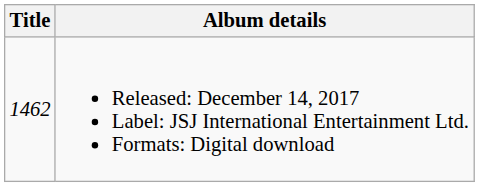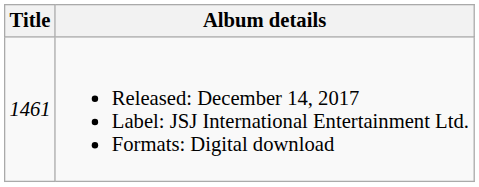row 2 | Title: 1462 -> 1461
